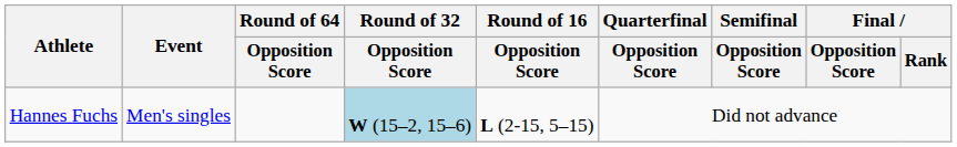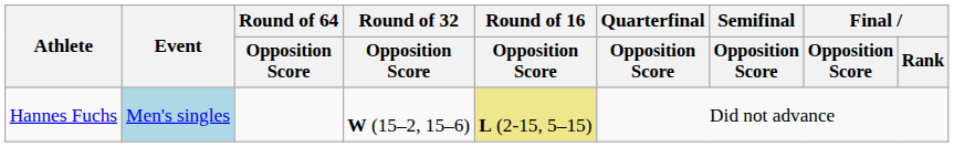Hannes Fuchs | Event: no background -> lightblue background
Hannes Fuchs | Round of 32 / Opposition Score: lightblue background -> no background
Hannes Fuchs | Round of 16 / Opposition Score: no background -> khaki background
